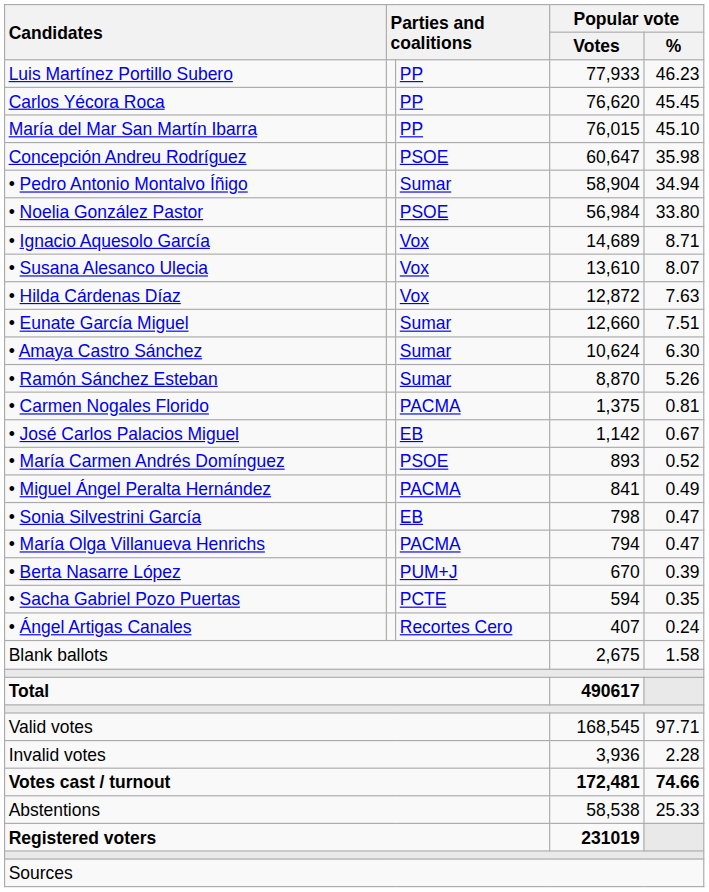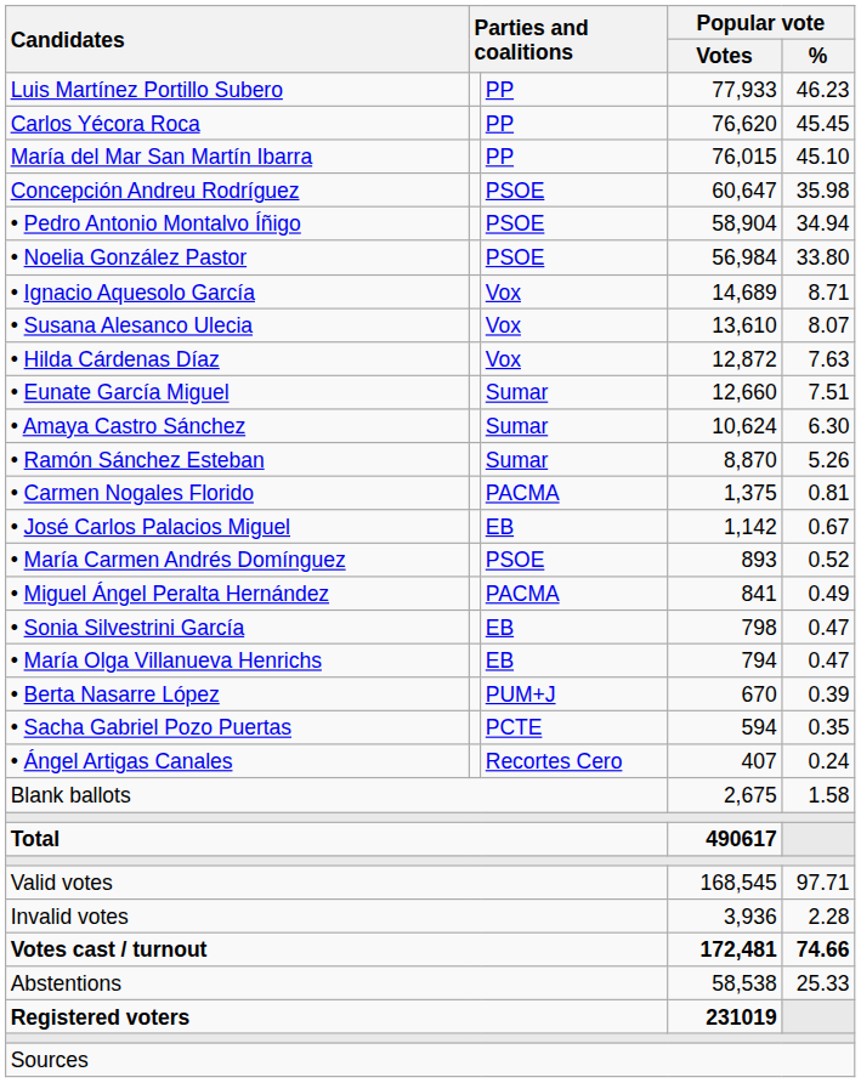• Pedro Antonio Montalvo Íñigo | column 3: Sumar -> PSOE
• María Olga Villanueva Henrichs | column 3: PACMA -> EB
